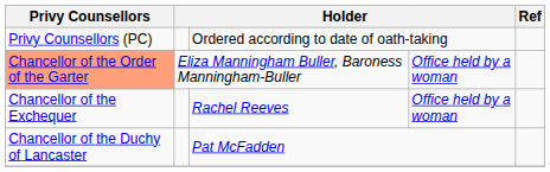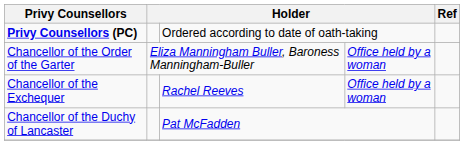Privy Counsellors (PC) | Privy Counsellors: normal -> bold
Chancellor of the Order of the Garter | Privy Counsellors: lightsalmon background -> no background
